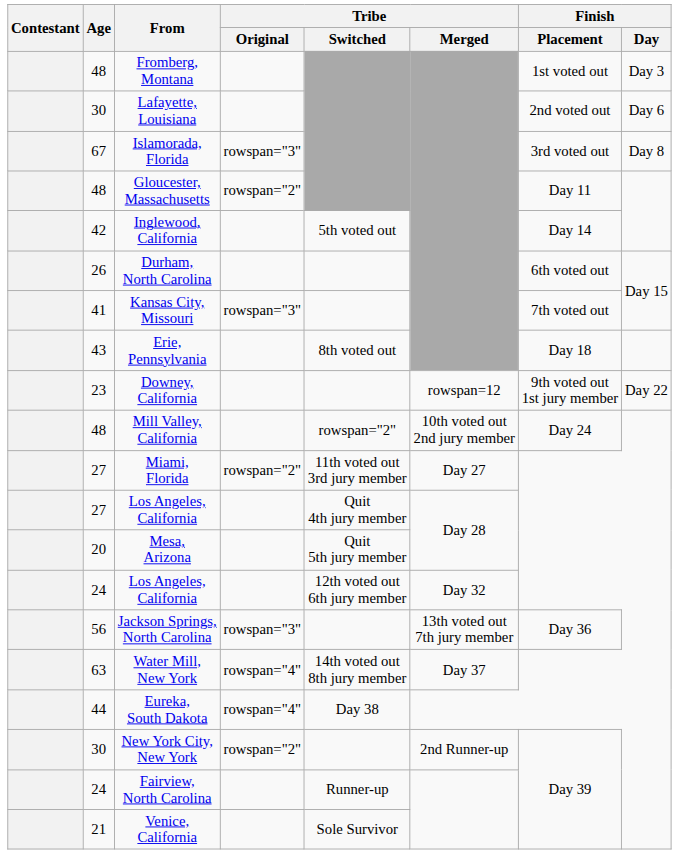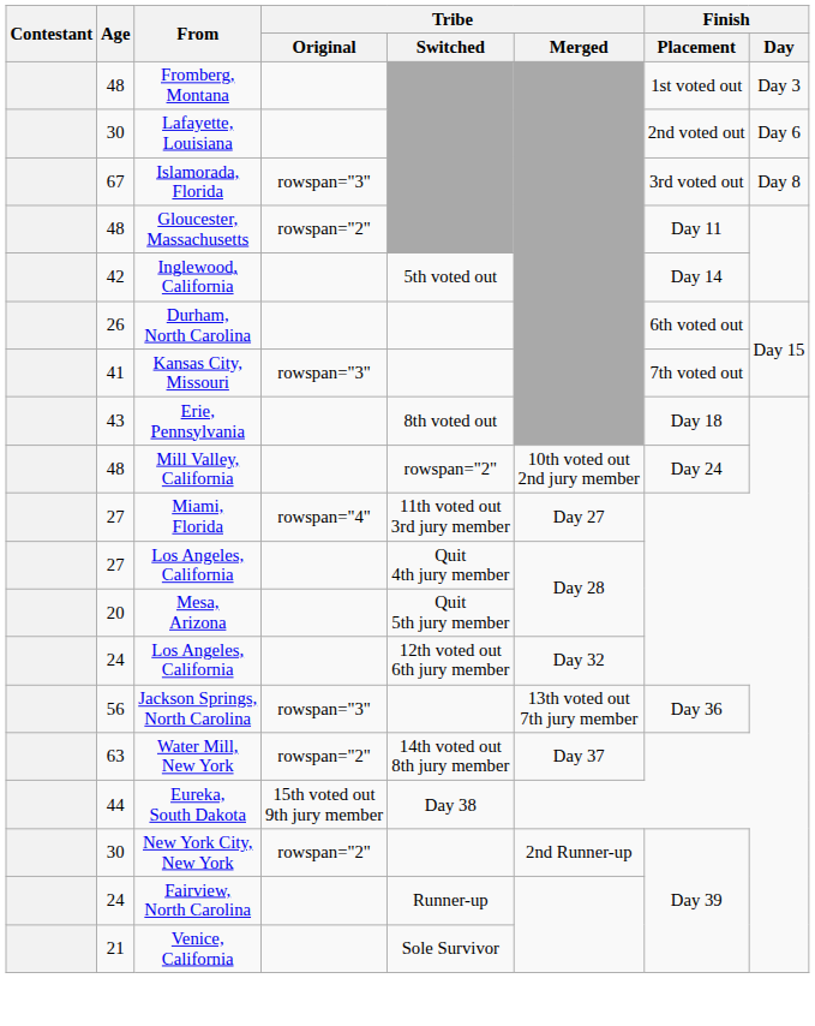- row: 23 | Downey, California | rowspan=12 | 9th voted out 1st jury member | Day 22
Miami, Florida | Tribe / Original: rowspan="2" -> rowspan="4"
Water Mill, New York | Tribe / Original: rowspan="4" -> rowspan="2"
Eureka, South Dakota | Tribe / Original: rowspan="4" -> 15th voted out 9th jury member
